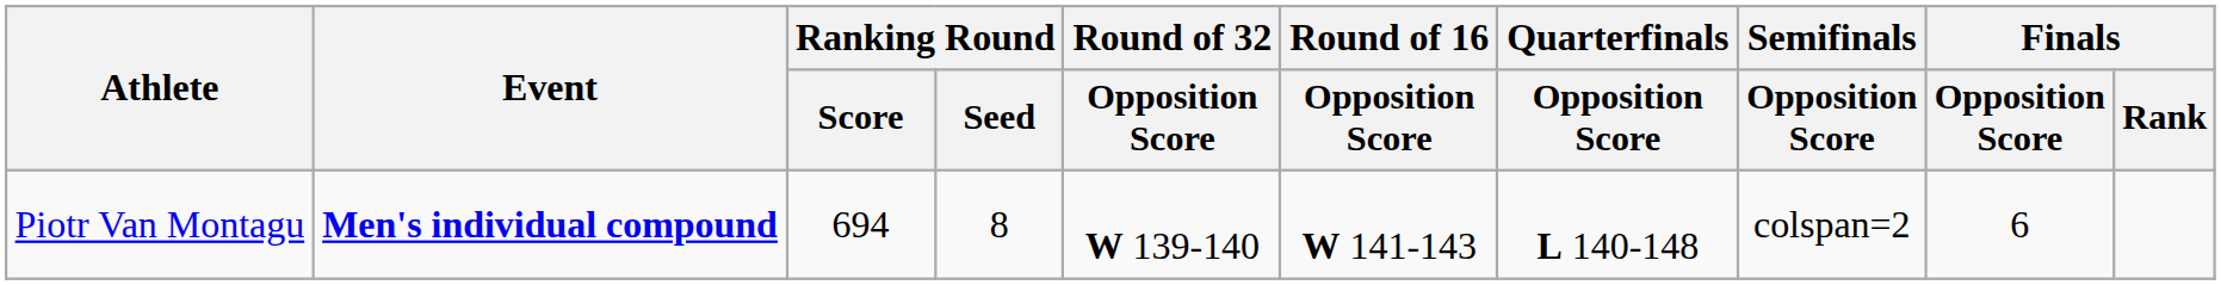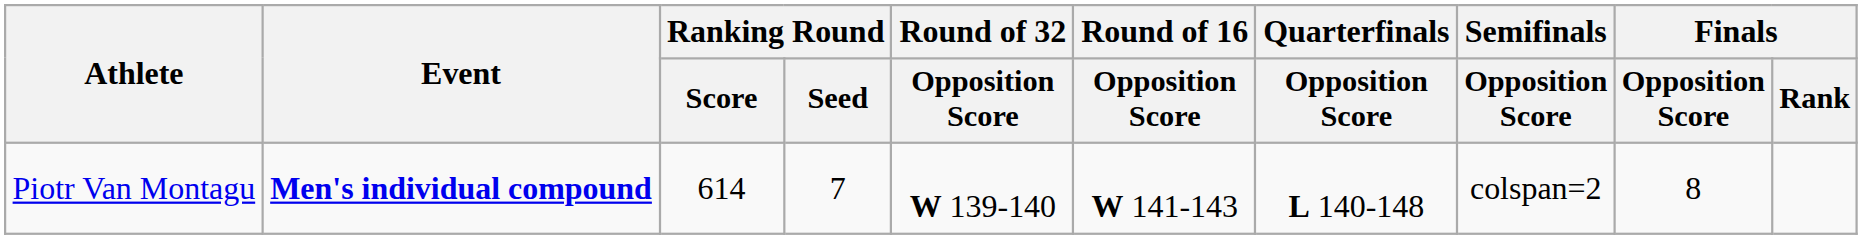Piotr Van Montagu | Ranking Round / Score: 694 -> 614
Piotr Van Montagu | Ranking Round / Seed: 8 -> 7
Piotr Van Montagu | Finals / Opposition Score: 6 -> 8
